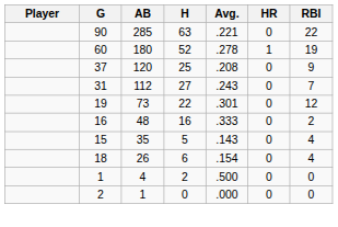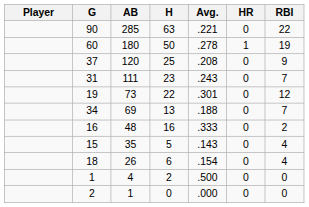60 | H: 52 -> 50
31 | AB: 112 -> 111
31 | H: 27 -> 23
+ row: 34 | 69 | 13 | .188 | 0 | 7
